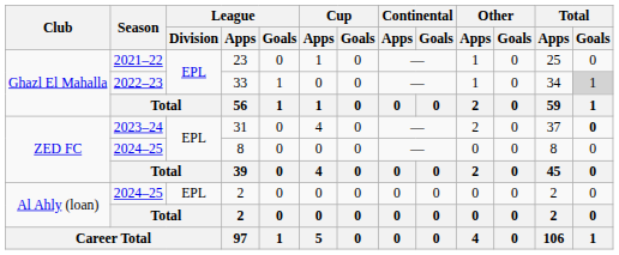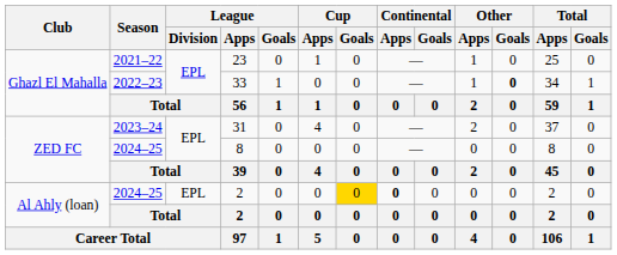33 | Other / Goals: normal -> bold
33 | Total / Goals: lightgrey background -> no background
31 | Total / Goals: bold -> normal
2024–25 / 2 | Cup / Goals: no background -> gold background
2024–25 / 2 | Continental / Apps: normal -> bold
